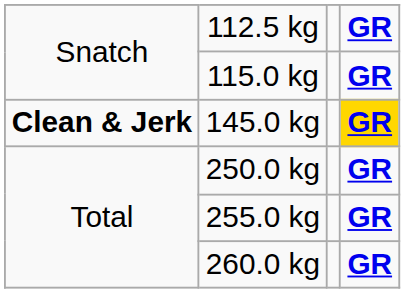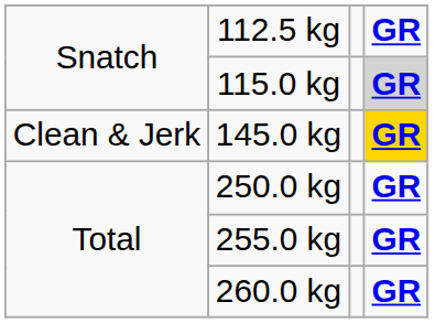115.0 kg | column 4: no background -> lightgrey background
145.0 kg | column 1: bold -> normal
